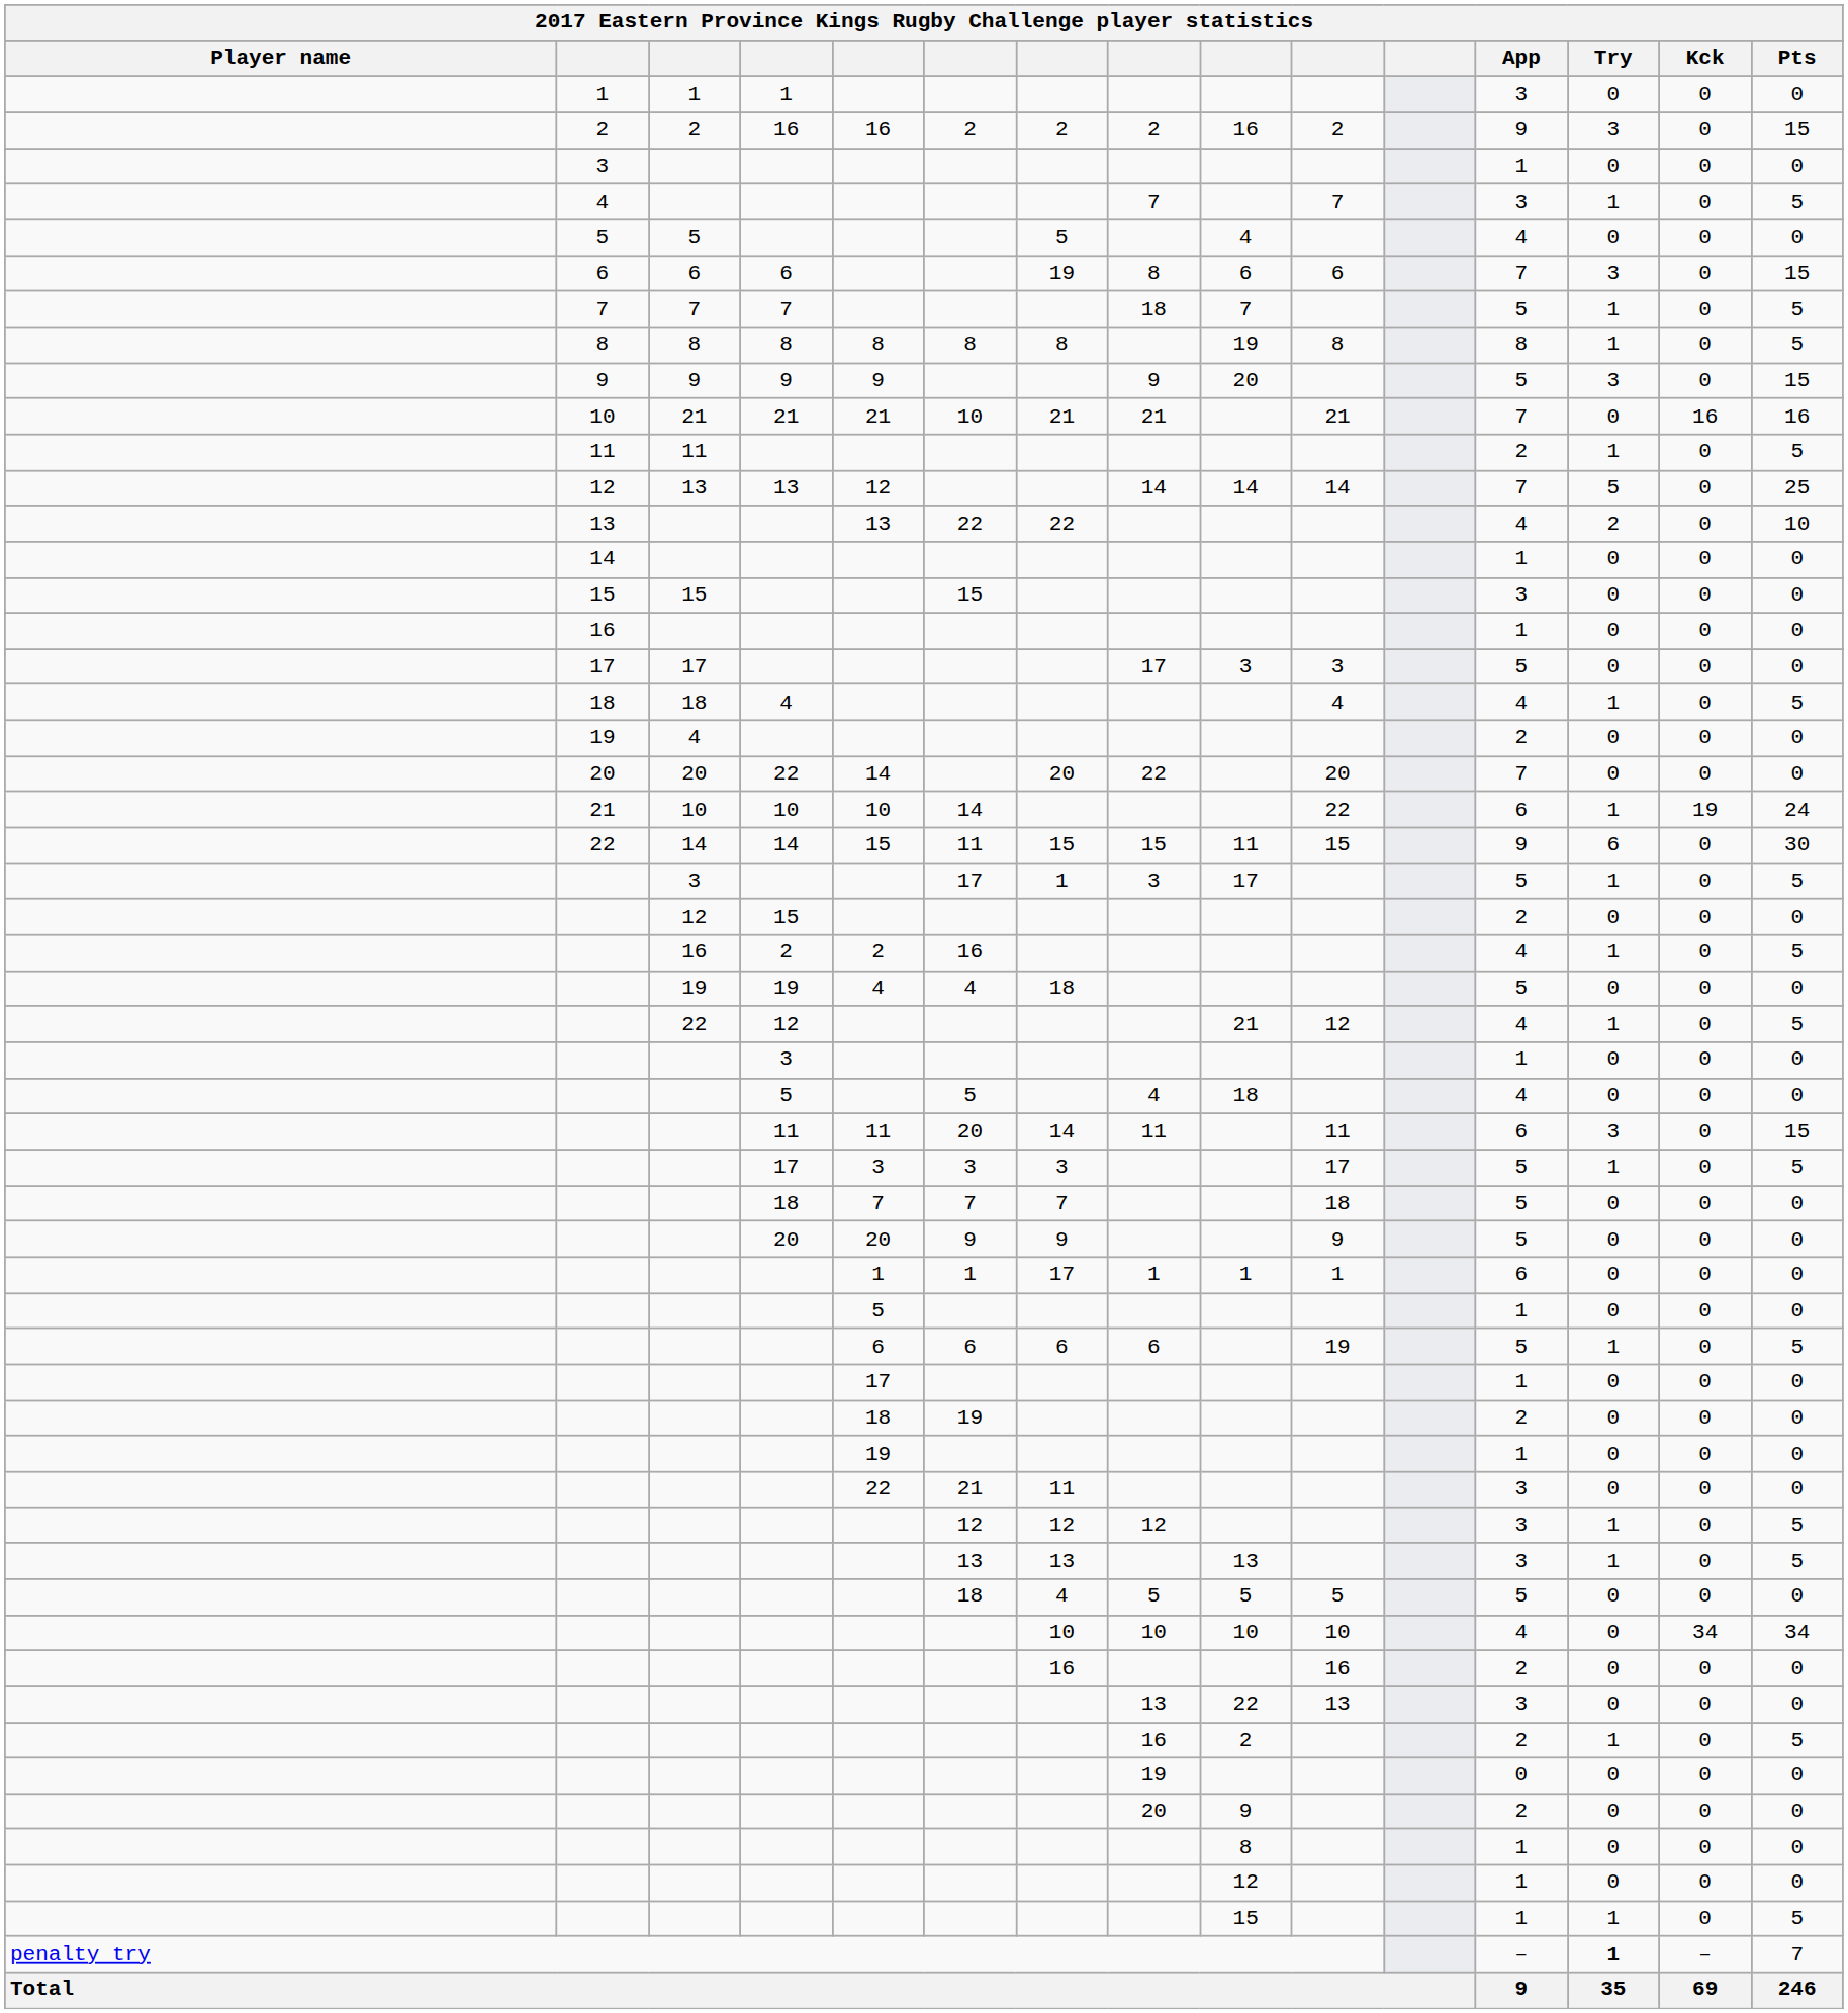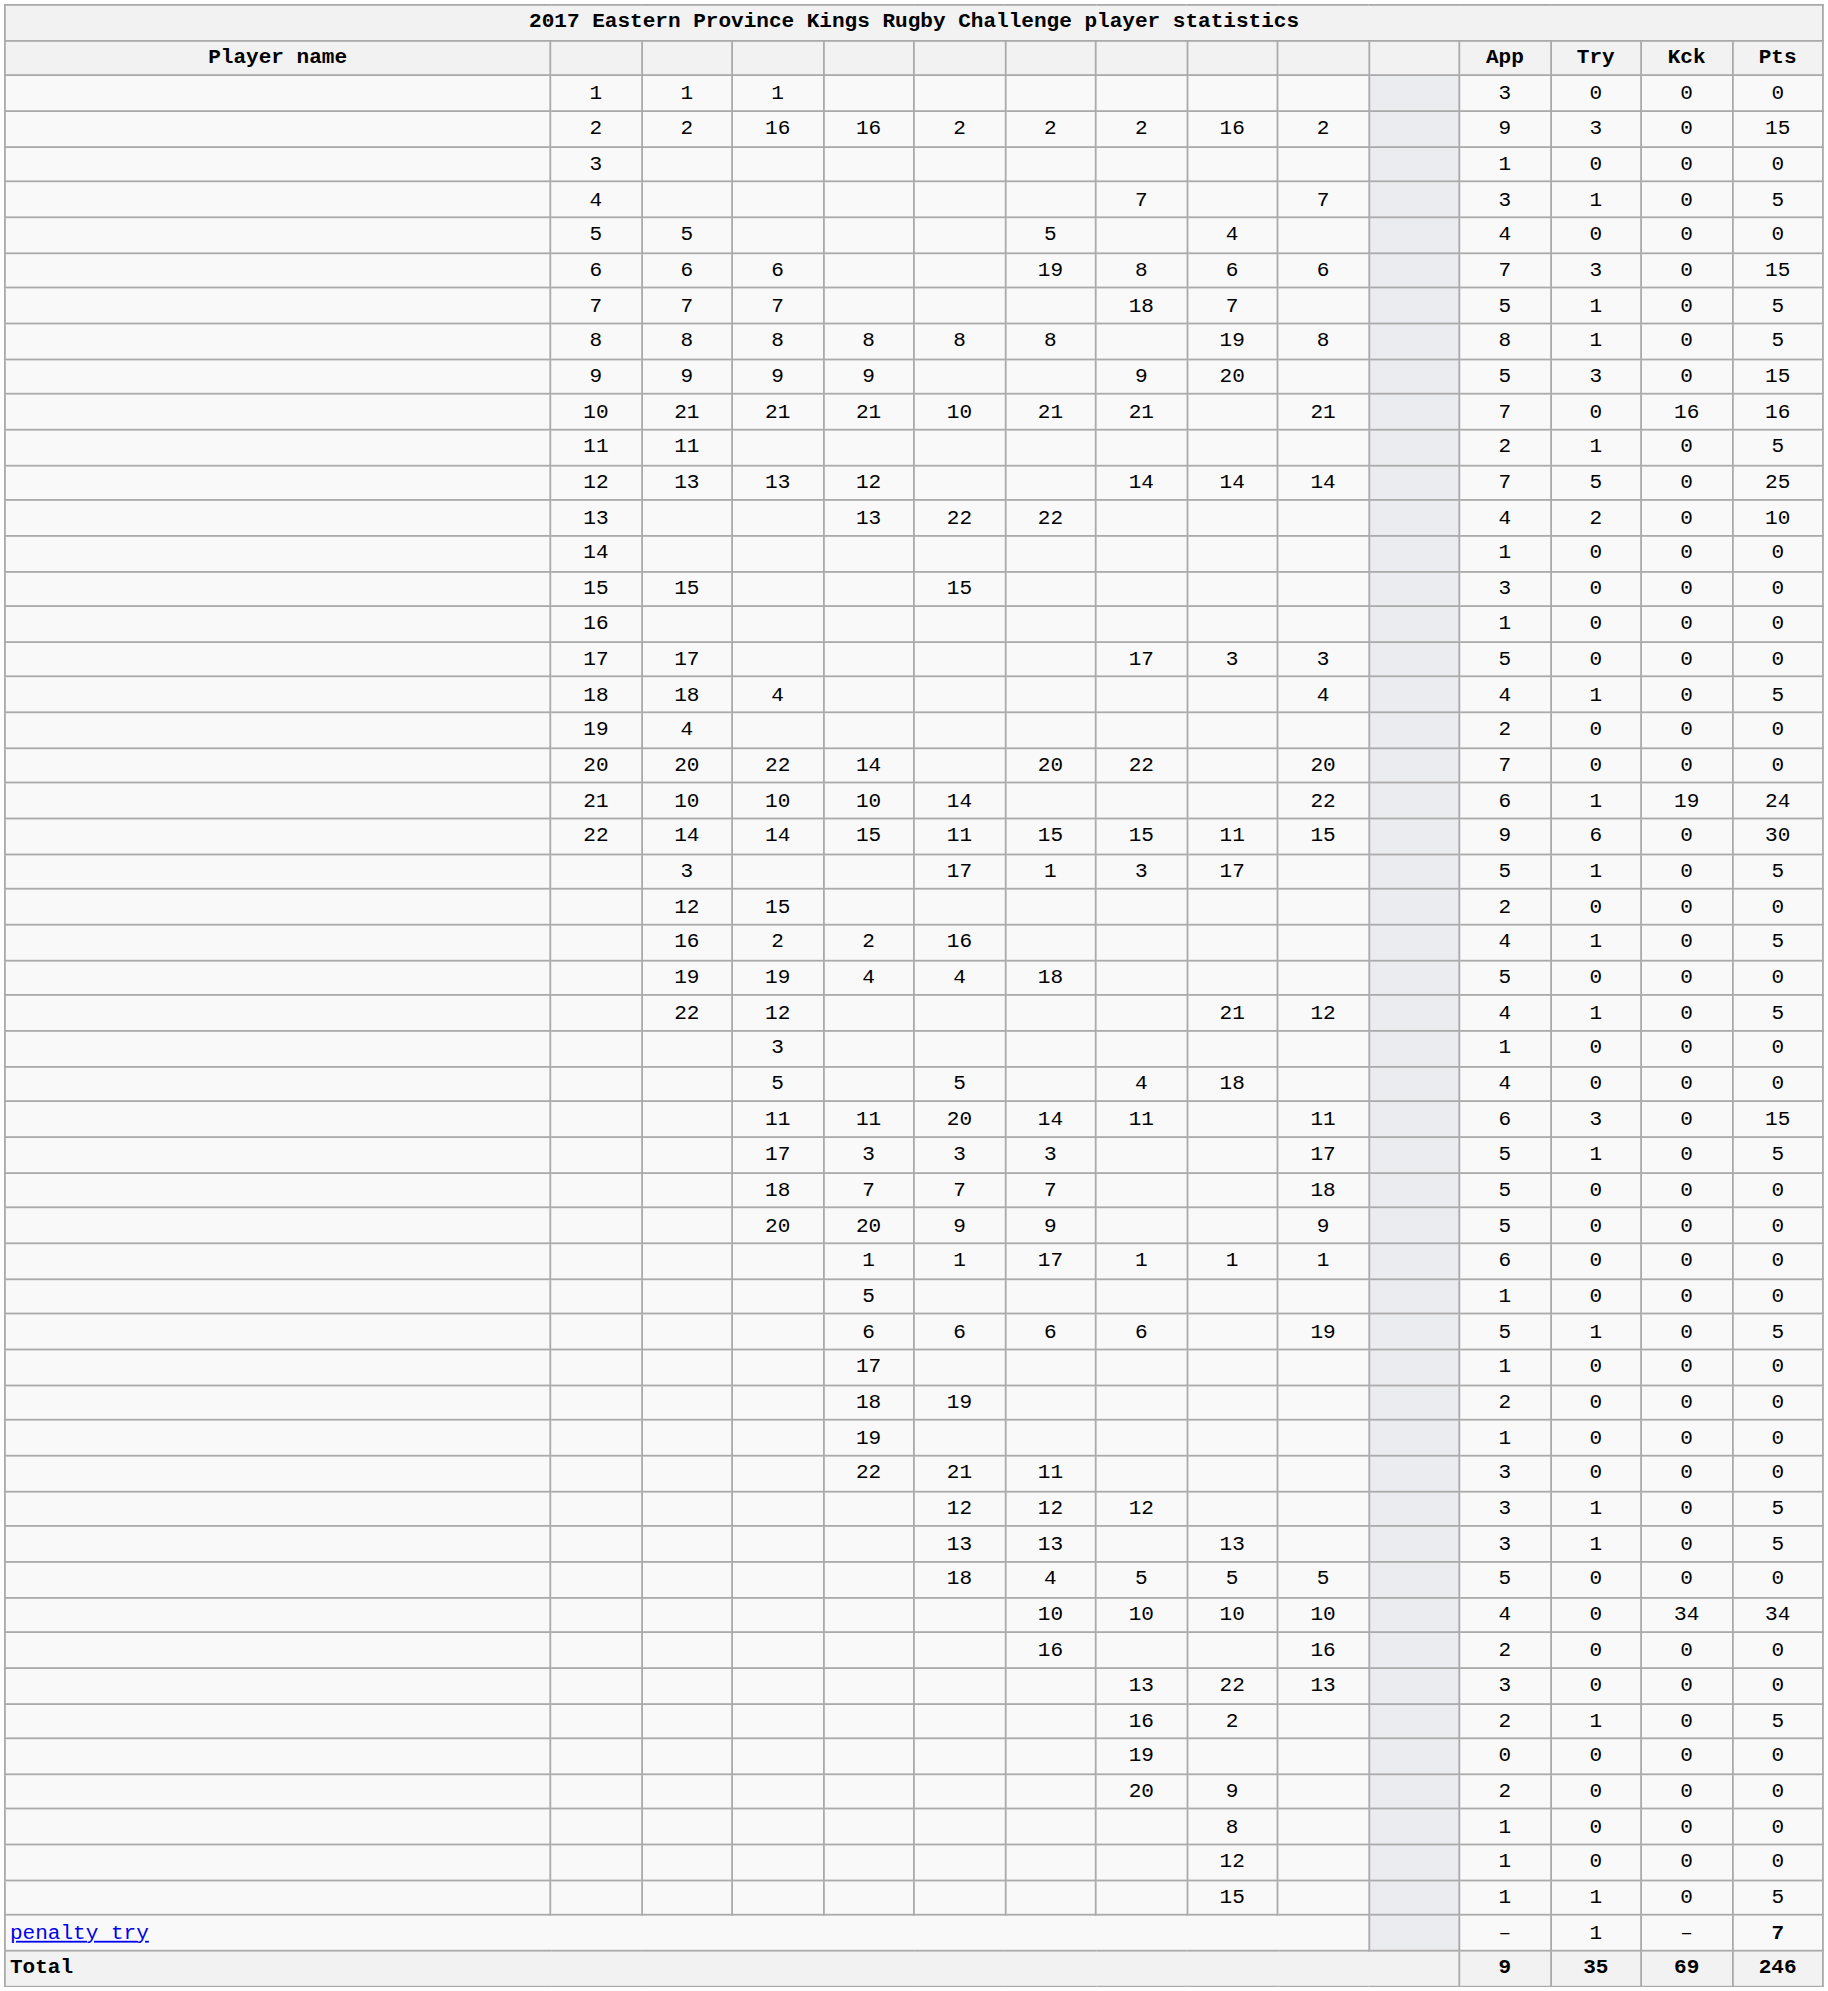penalty try | Try: bold -> normal
penalty try | Pts: normal -> bold
